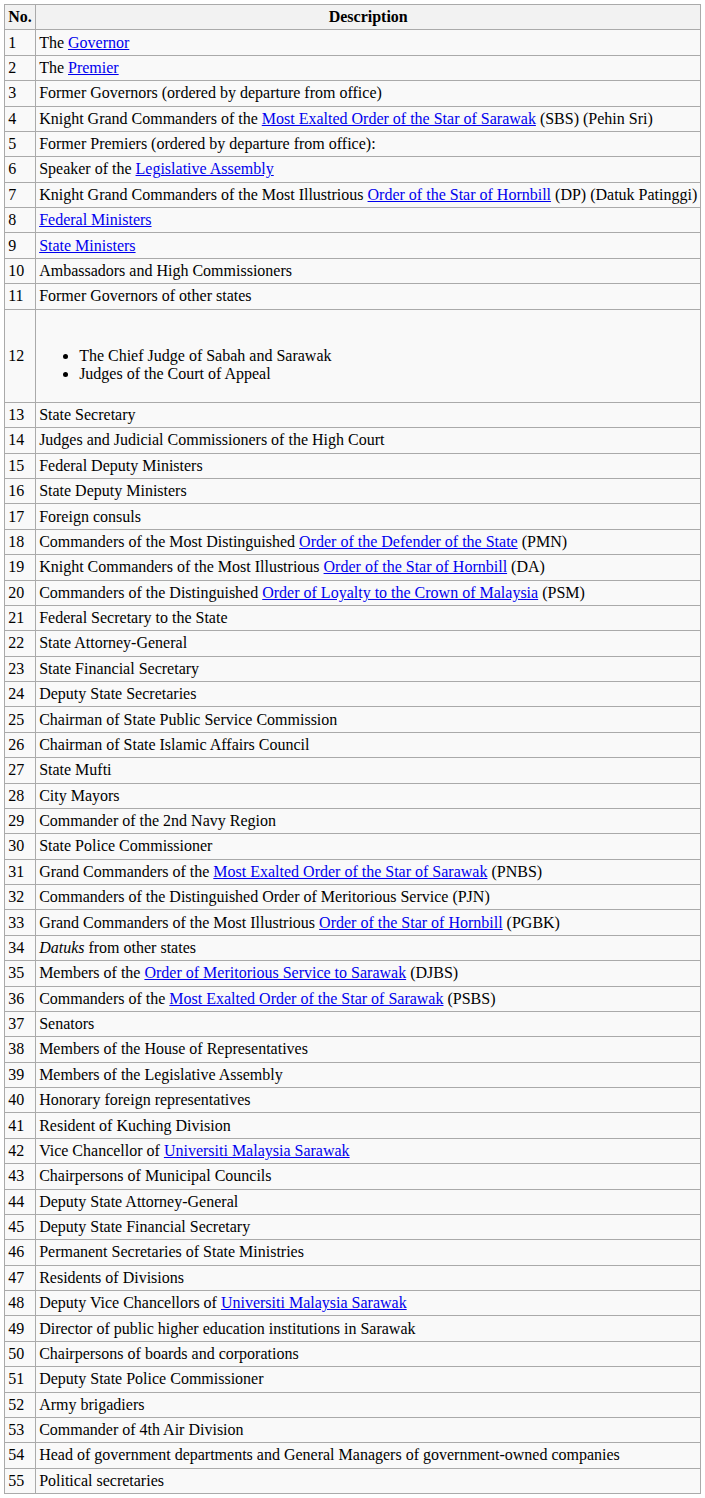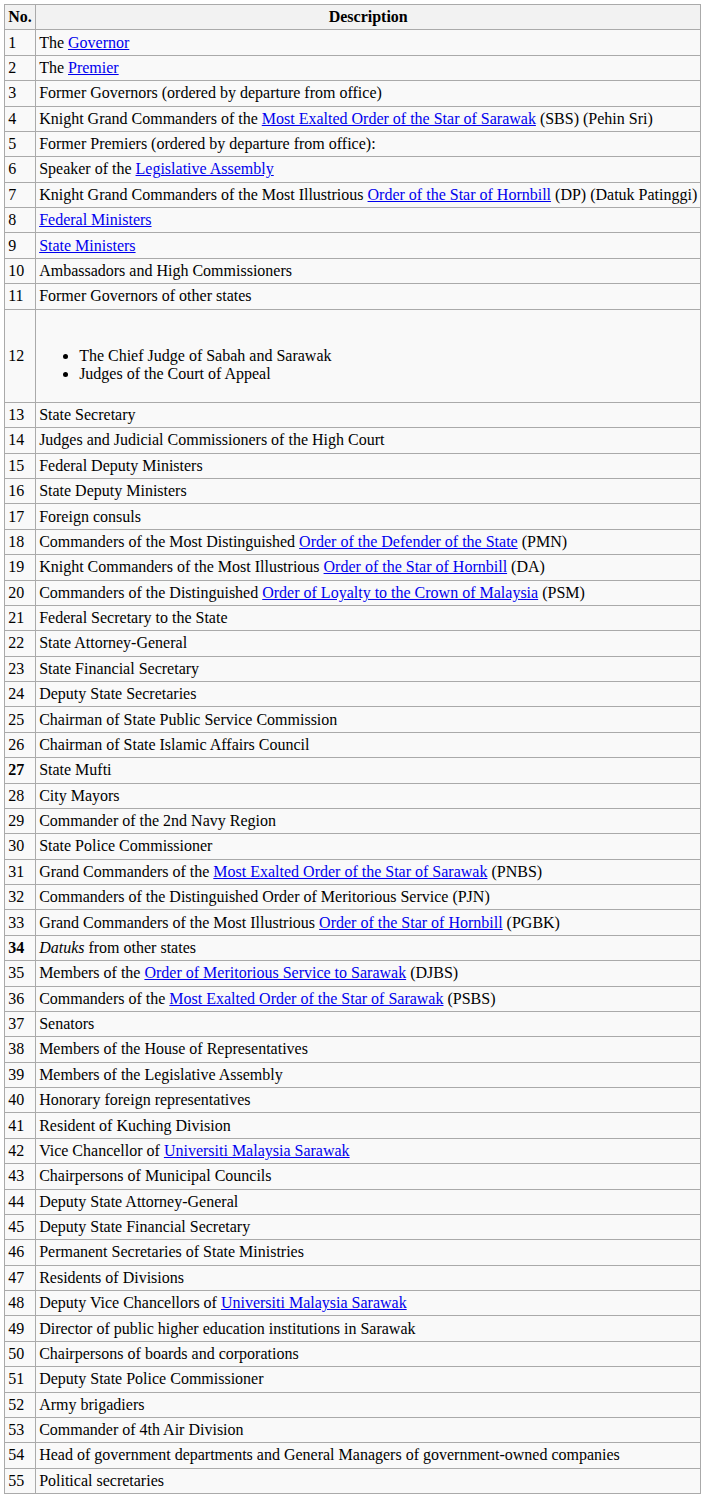State Mufti | No.: normal -> bold
Datuks from other states | No.: normal -> bold
